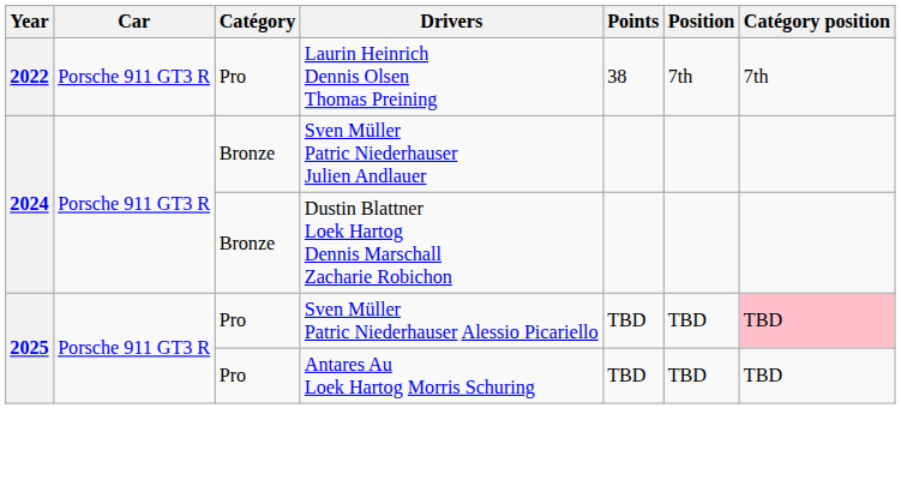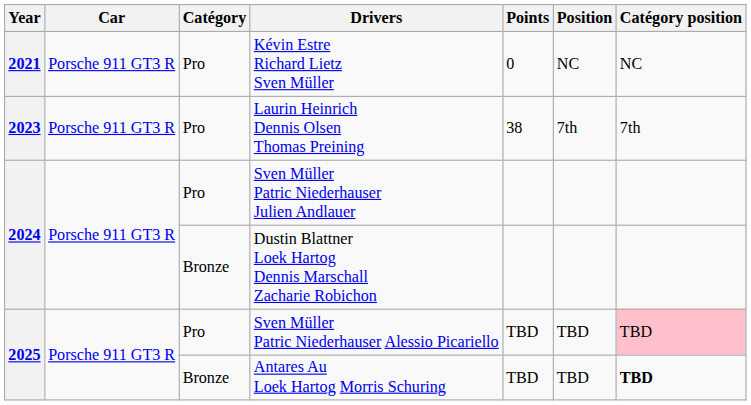+ row: 2021 | Porsche 911 GT3 R | Pro | Kévin Estre Richard Lietz Sven Müller | 0 | NC | NC
Laurin Heinrich Dennis Olsen Thomas Preining | Year: 2022 -> 2023
Sven Müller Patric Niederhauser Julien Andlauer | Catégory: Bronze -> Pro
Antares Au Loek Hartog Morris Schuring | Catégory: Pro -> Bronze
Antares Au Loek Hartog Morris Schuring | Catégory position: normal -> bold
